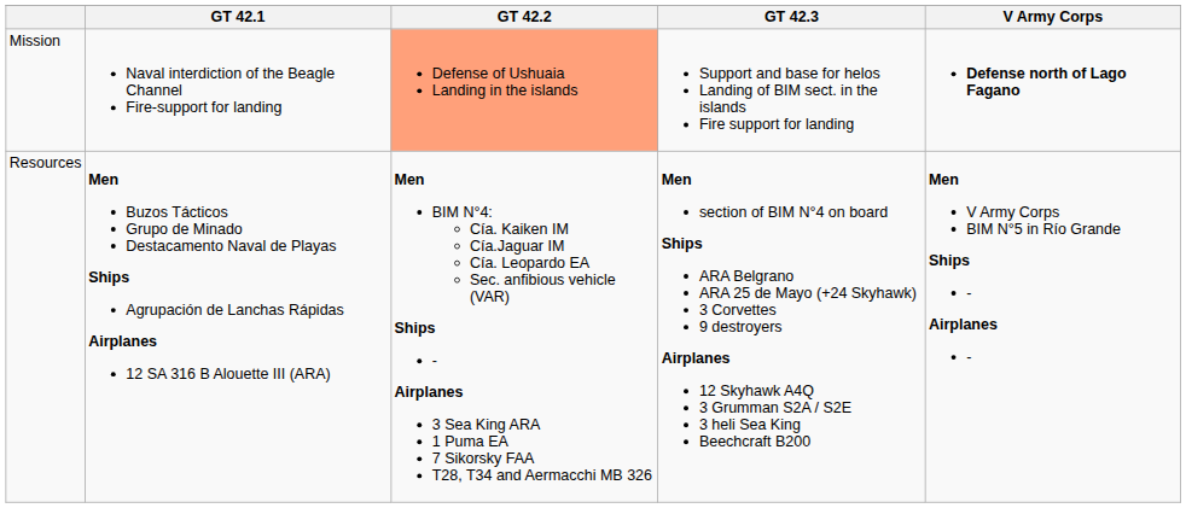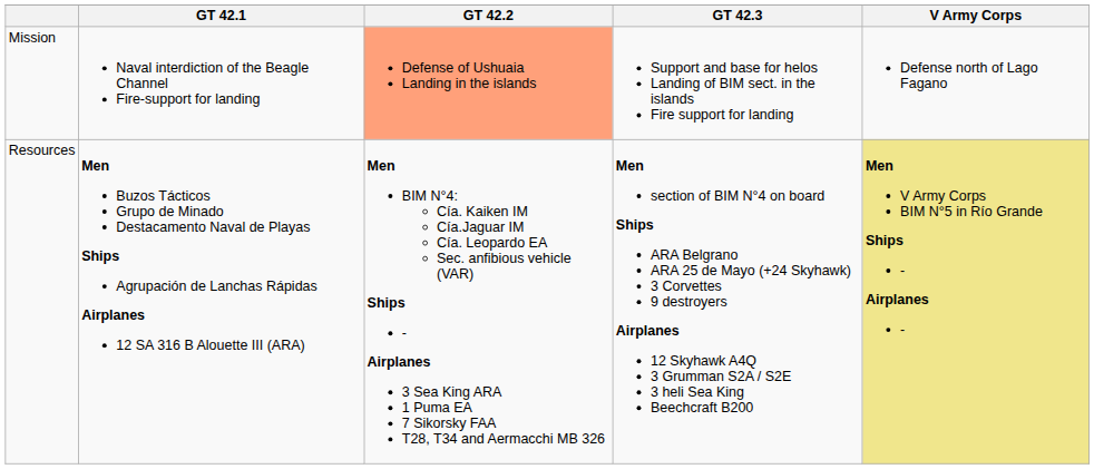Mission | V Army Corps: bold -> normal
Resources | V Army Corps: no background -> khaki background
